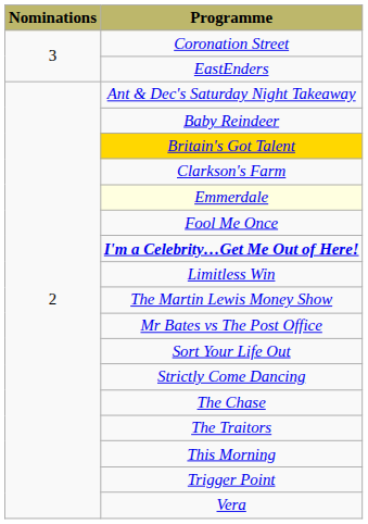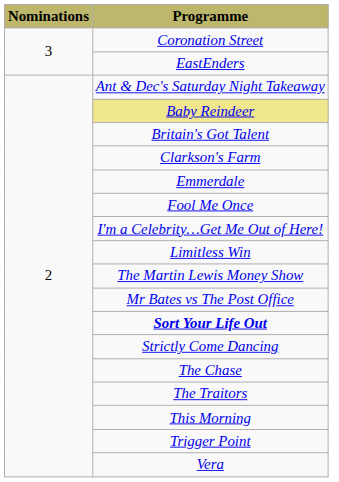Baby Reindeer | Programme: no background -> khaki background
Britain's Got Talent | Programme: gold background -> no background
Emmerdale | Programme: lightyellow background -> no background
I'm a Celebrity…Get Me Out of Here! | Programme: bold -> normal
Sort Your Life Out | Programme: normal -> bold
